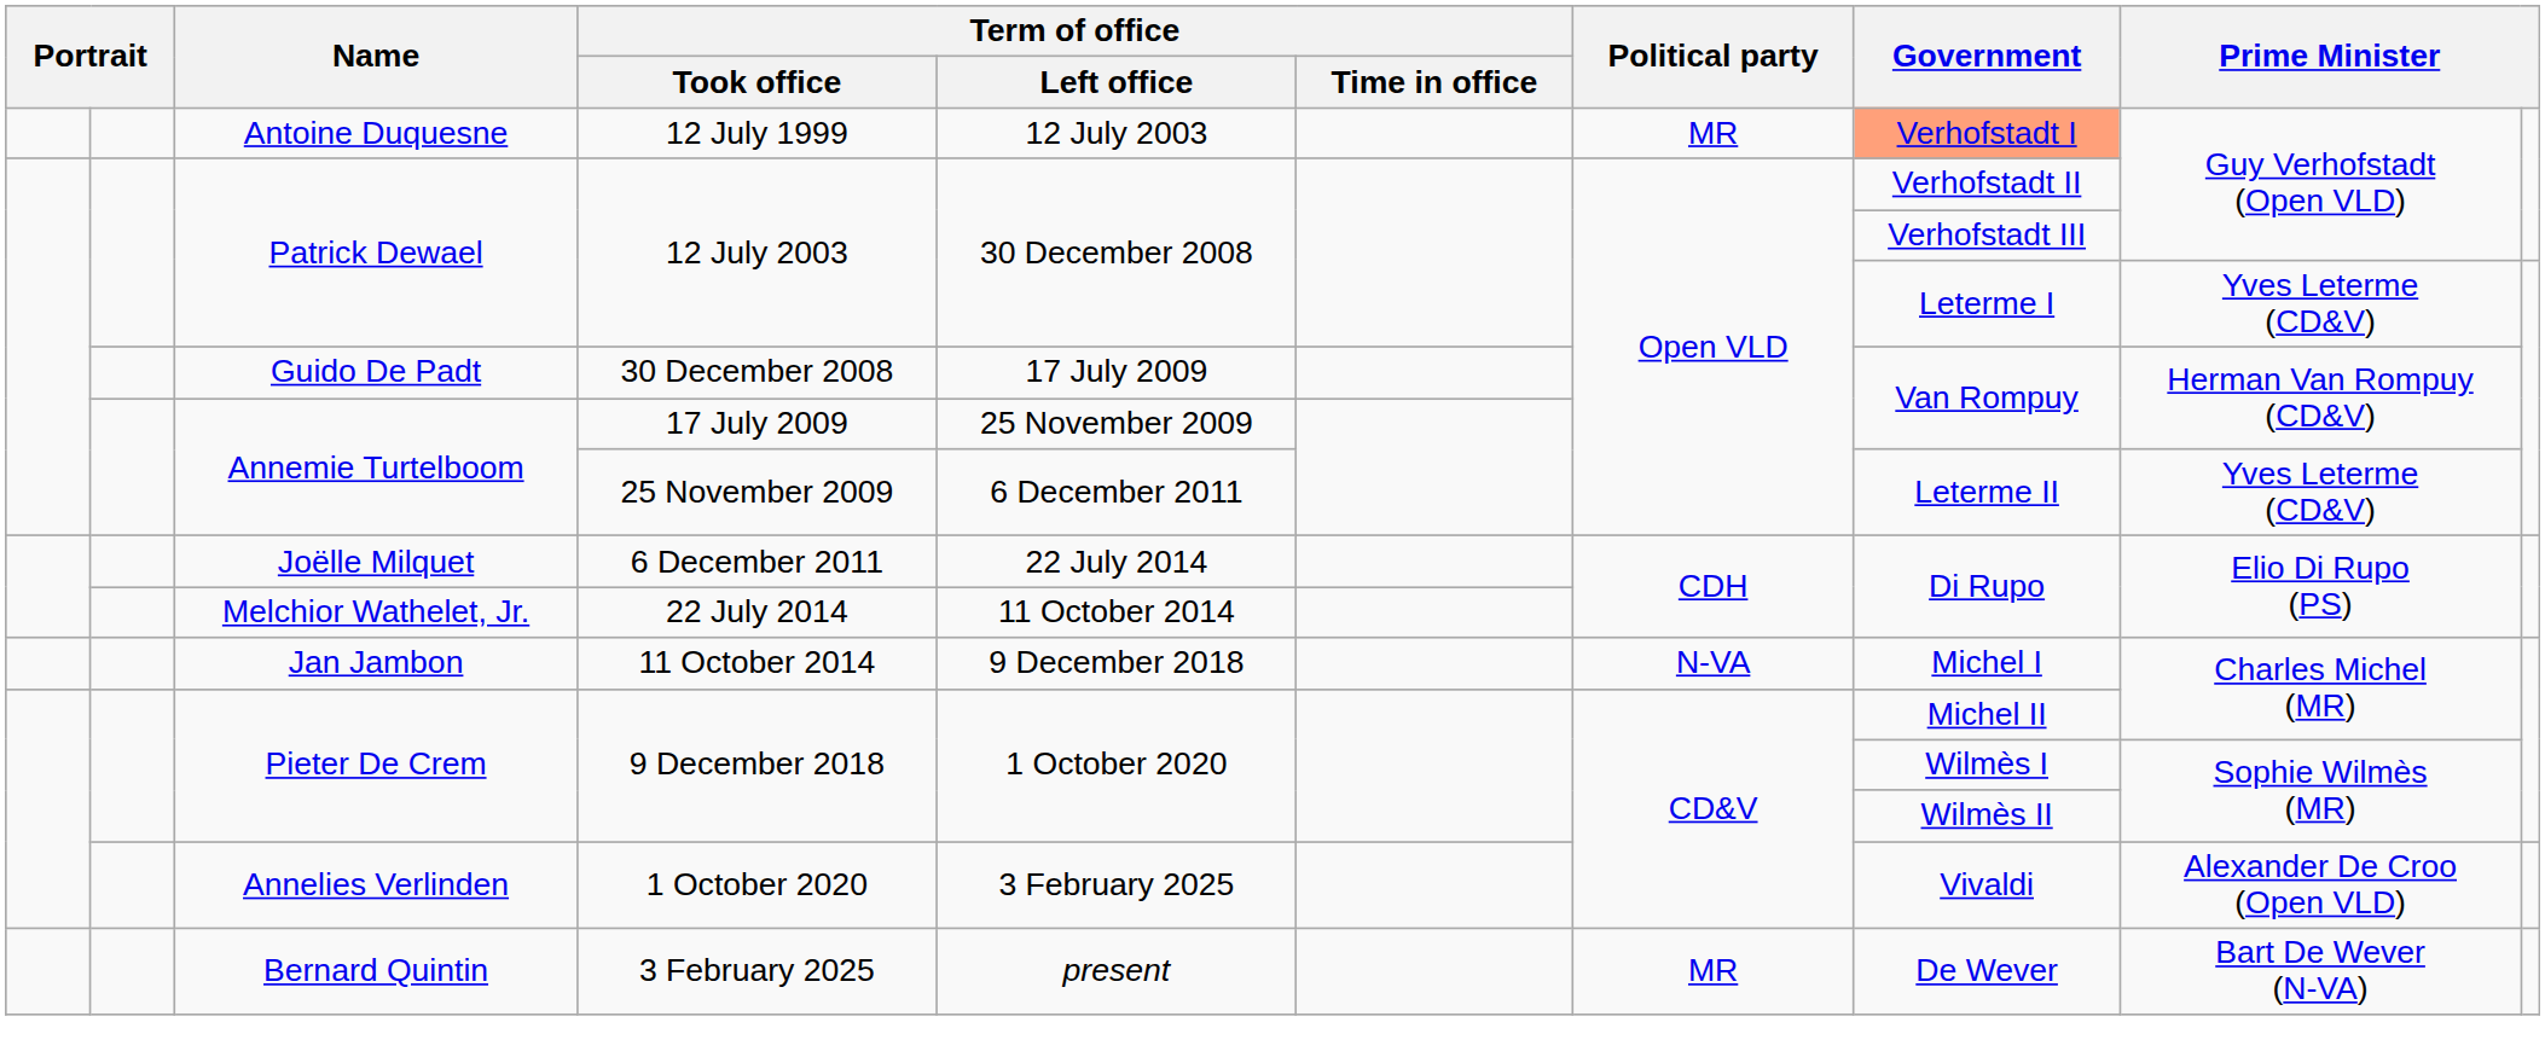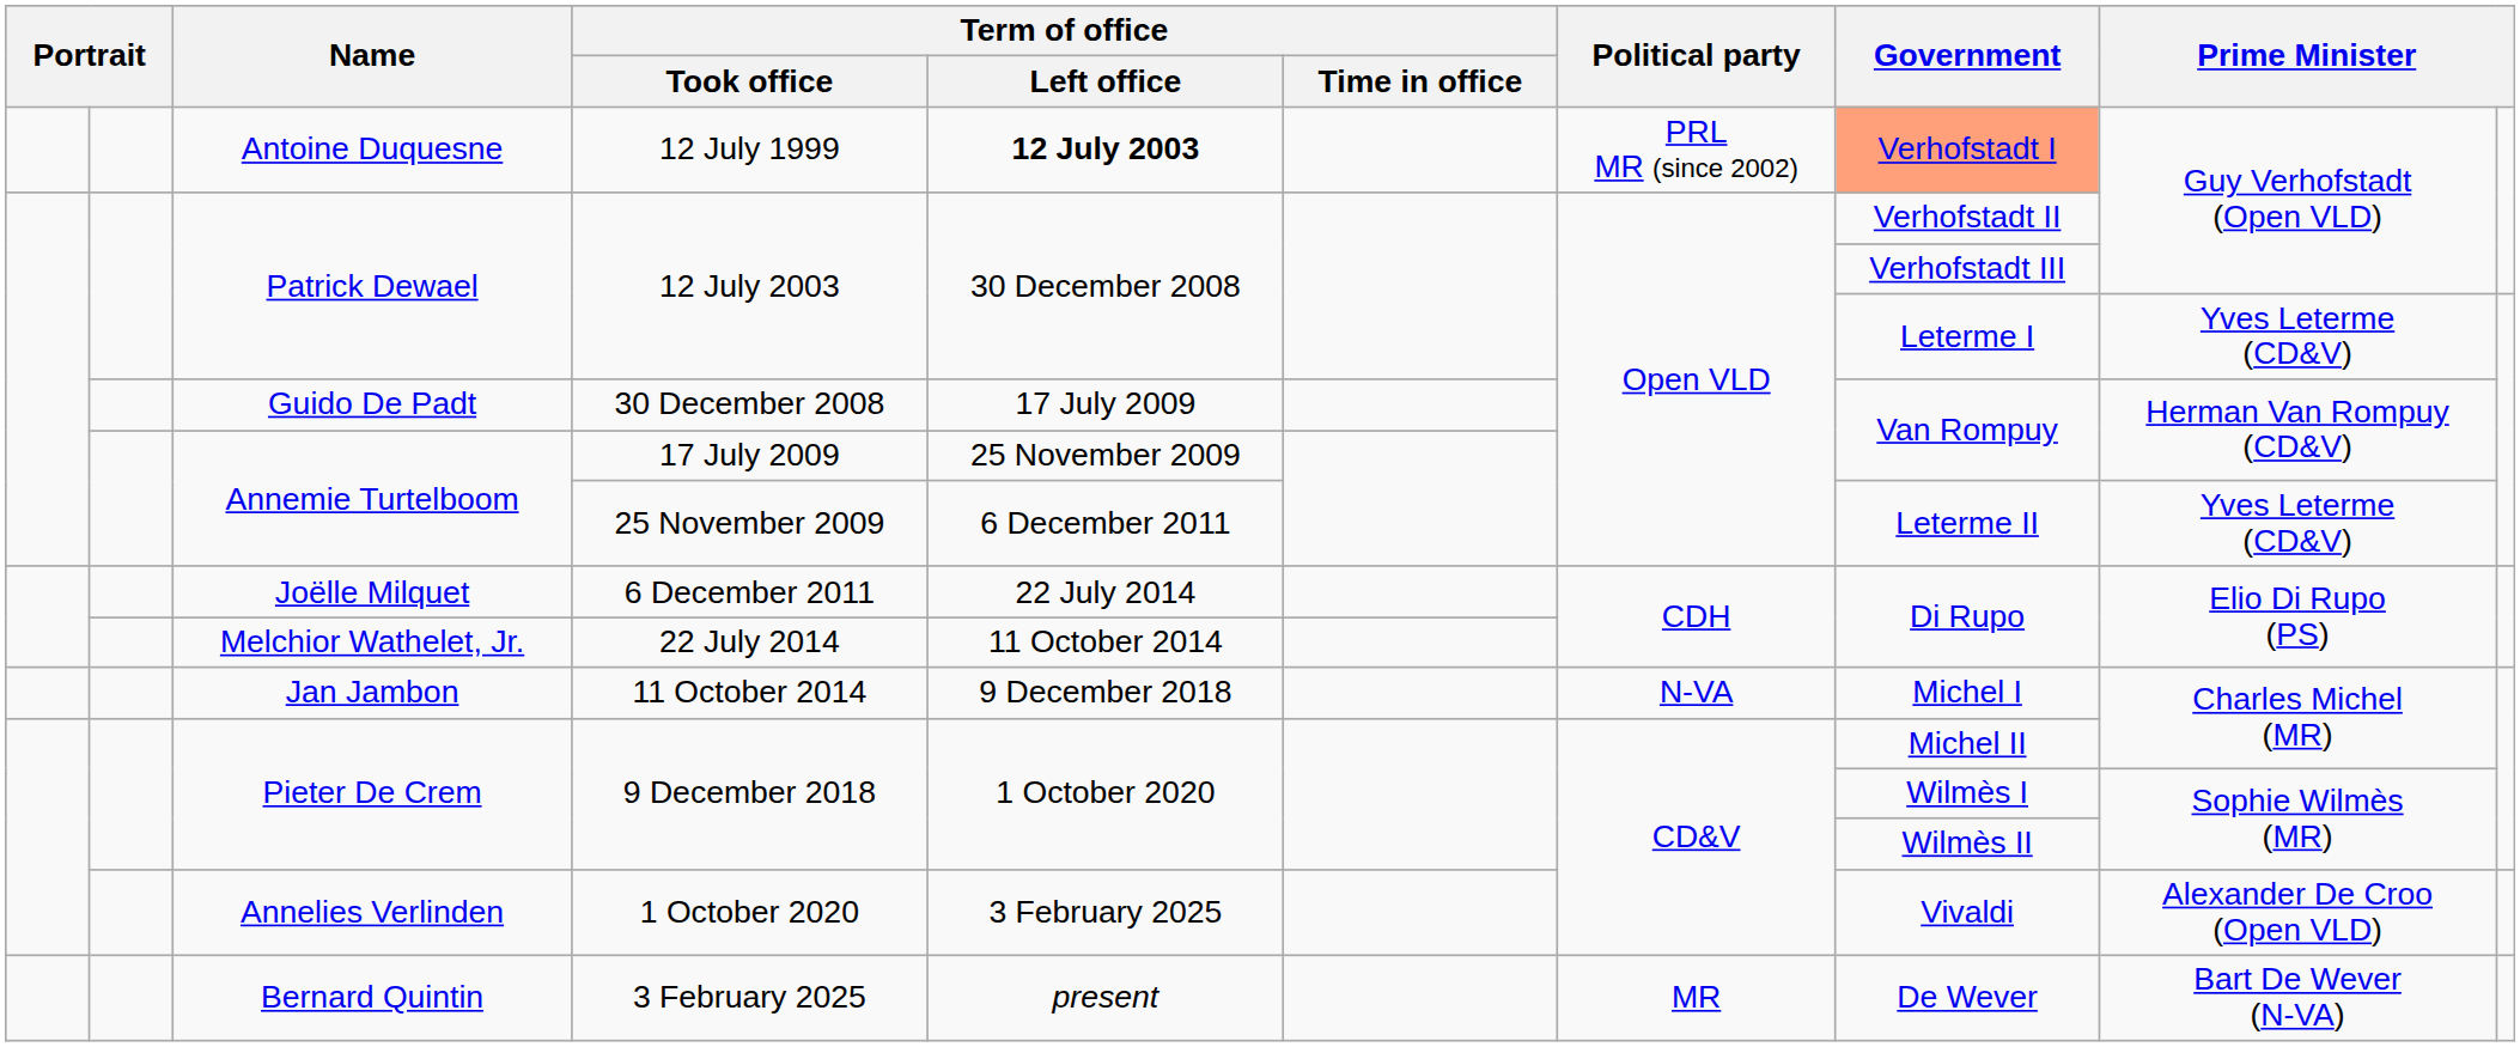12 July 1999 | Term of office / Left office: normal -> bold
12 July 1999 | Political party: MR -> PRL MR (since 2002)
